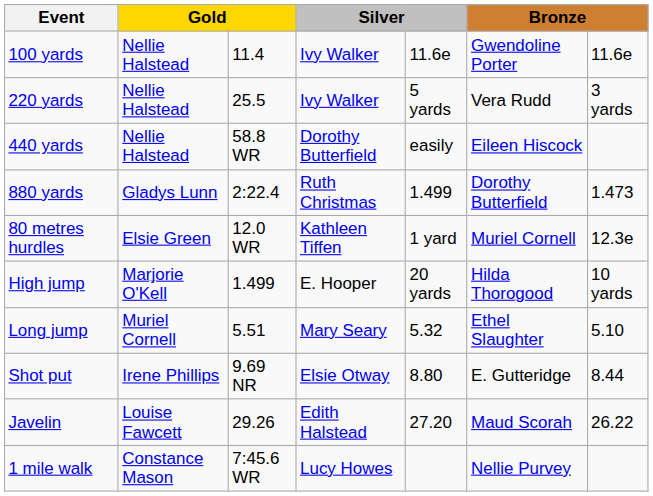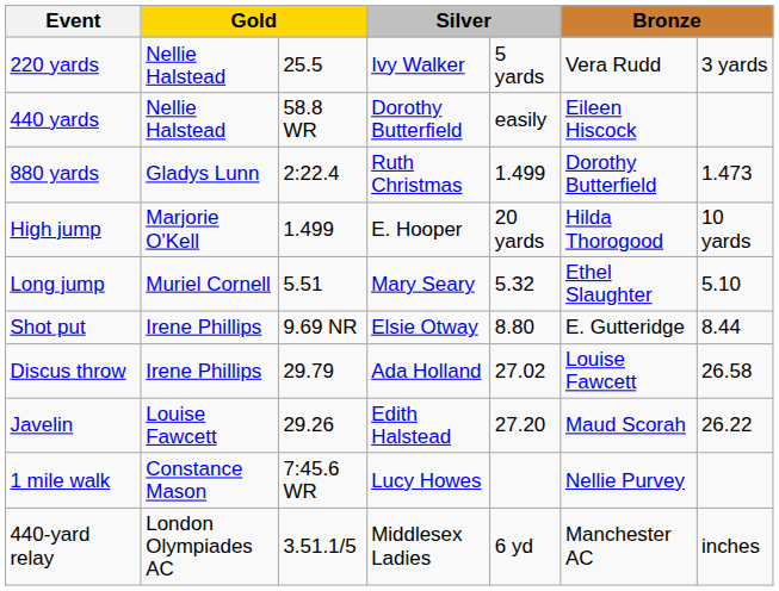- row: 100 yards | Nellie Halstead | 11.4 | Ivy Walker | 11.6e | Gwendoline Porter | 11.6e
- row: 80 metres hurdles | Elsie Green | 12.0 WR | Kathleen Tiffen | 1 yard | Muriel Cornell | 12.3e
+ row: Discus throw | Irene Phillips | 29.79 | Ada Holland | 27.02 | Louise Fawcett | 26.58
+ row: 440-yard relay | London Olympiades AC | 3.51.1/5 | Middlesex Ladies | 6 yd | Manchester AC | inches
